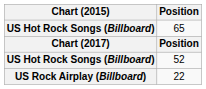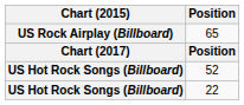row 2 | Chart (2015): US Hot Rock Songs (Billboard) -> US Rock Airplay (Billboard)
row 5 | Chart (2015): US Rock Airplay (Billboard) -> US Hot Rock Songs (Billboard)
